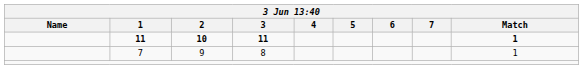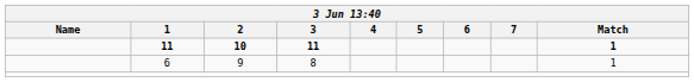row 4 | 1: 7 -> 6
